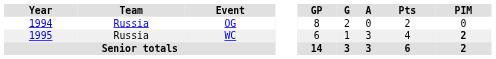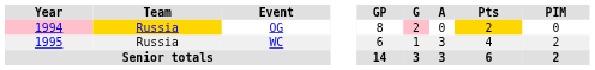OG | Year: no background -> pink background
OG | Team: no background -> gold background
OG | G: no background -> pink background
OG | Pts: no background -> gold background
WC | PIM: bold -> normal
